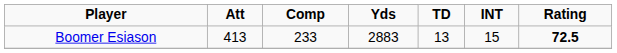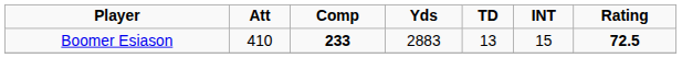Boomer Esiason | Att: 413 -> 410
Boomer Esiason | Comp: normal -> bold
